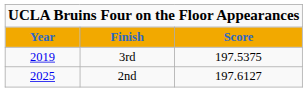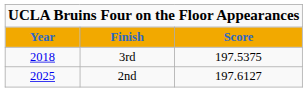3rd | column 1: 2019 -> 2018
